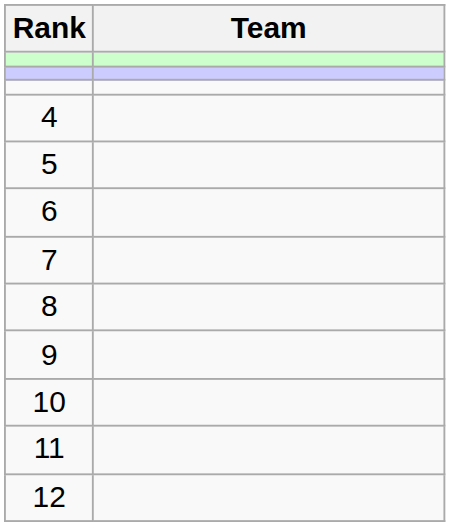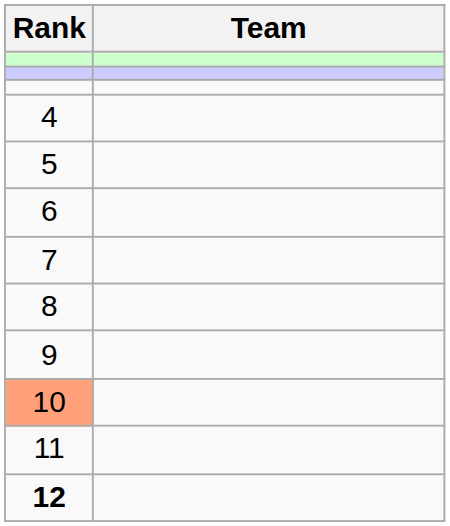row 11 | Rank: no background -> lightsalmon background
row 13 | Rank: normal -> bold
